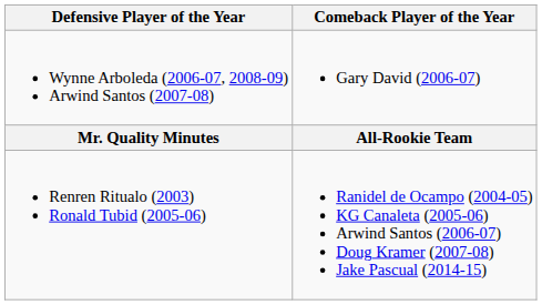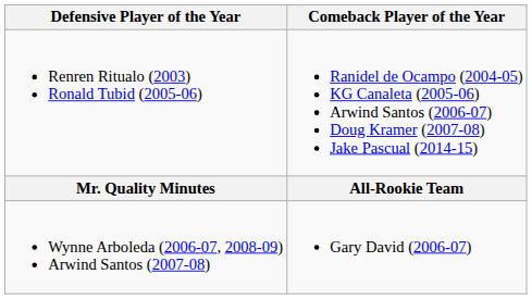rows swapped: Wynne Arboleda (2006-07, 2008-09) Arwind Santos (2007-08) <-> Renren Ritualo (2003) Ronald Tubid (2005-06)
